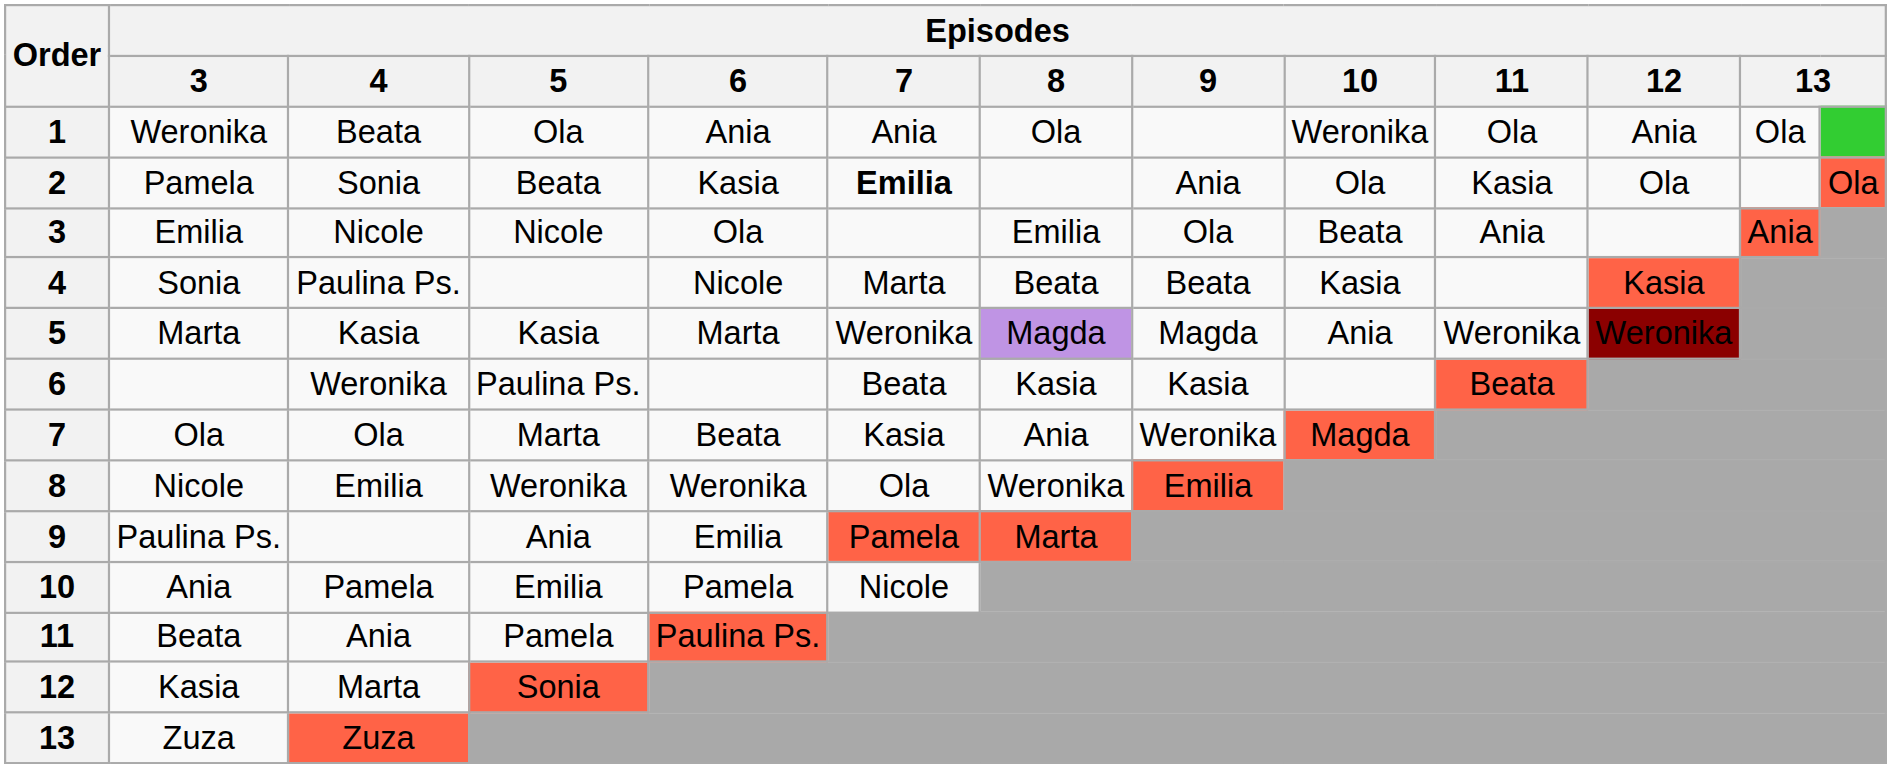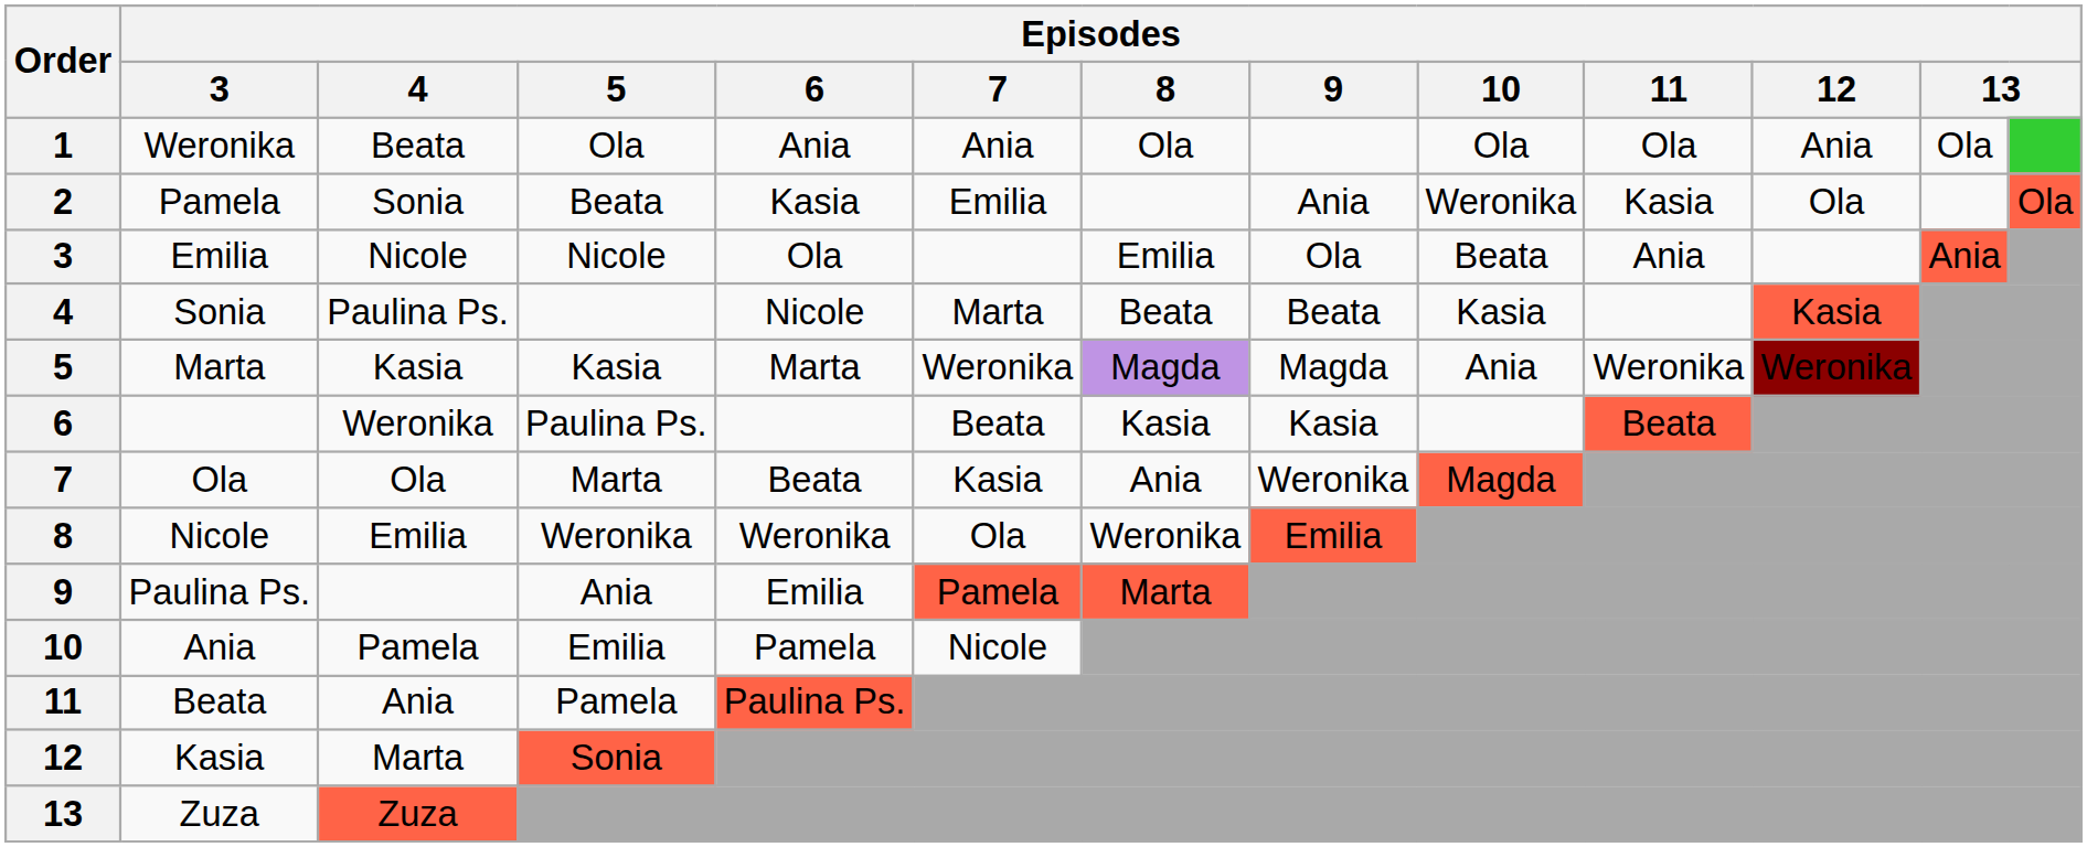1 | Episodes / 10: Weronika -> Ola
2 | Episodes / 7: bold -> normal
2 | Episodes / 10: Ola -> Weronika
